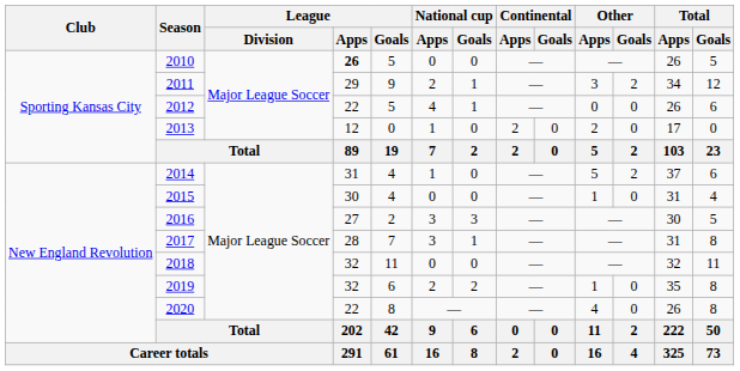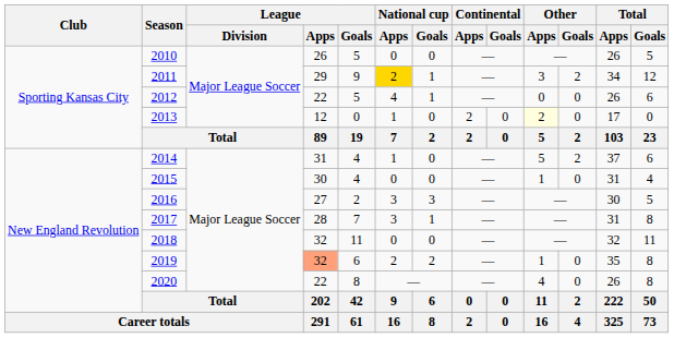2010 | League / Apps: bold -> normal
2011 | National cup / Apps: no background -> gold background
2013 | Other / Apps: no background -> lightyellow background
2019 | League / Apps: no background -> lightsalmon background
